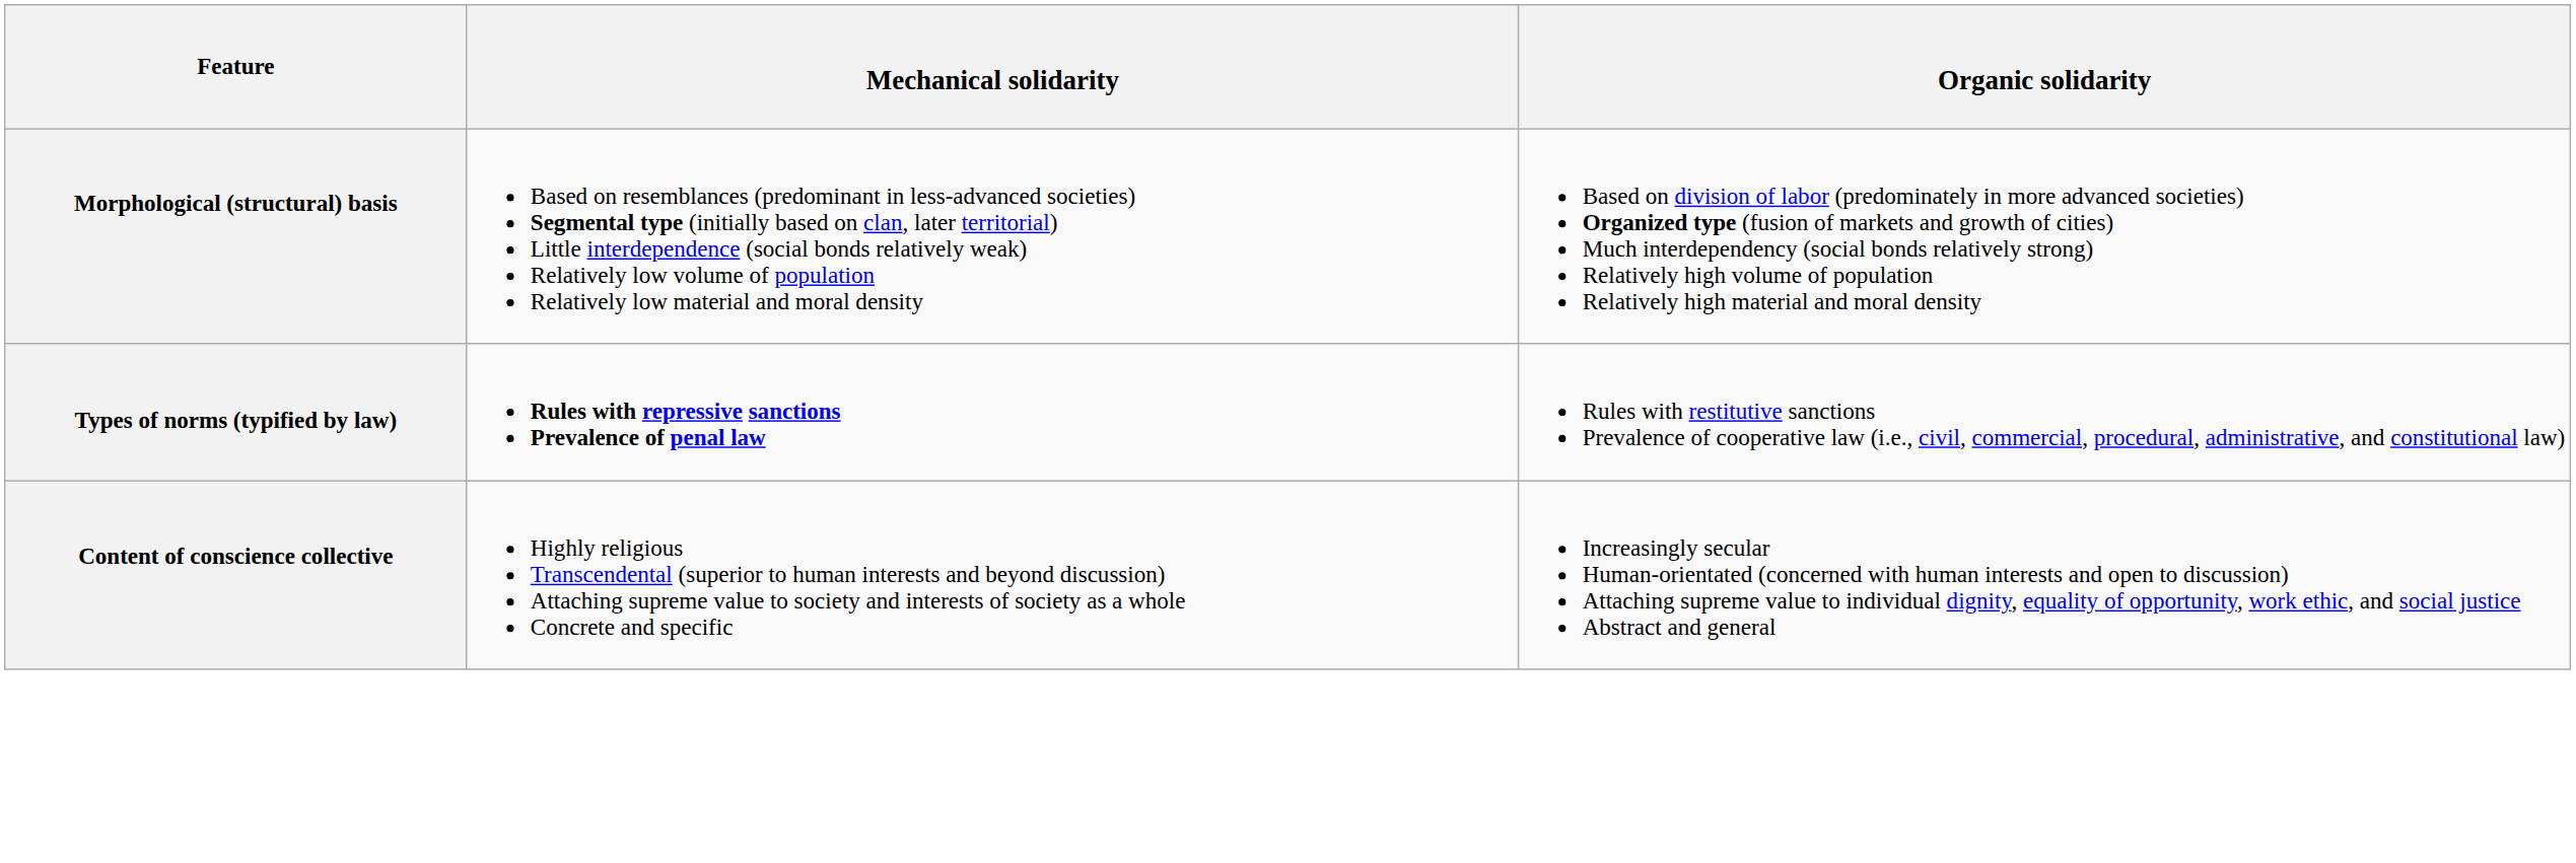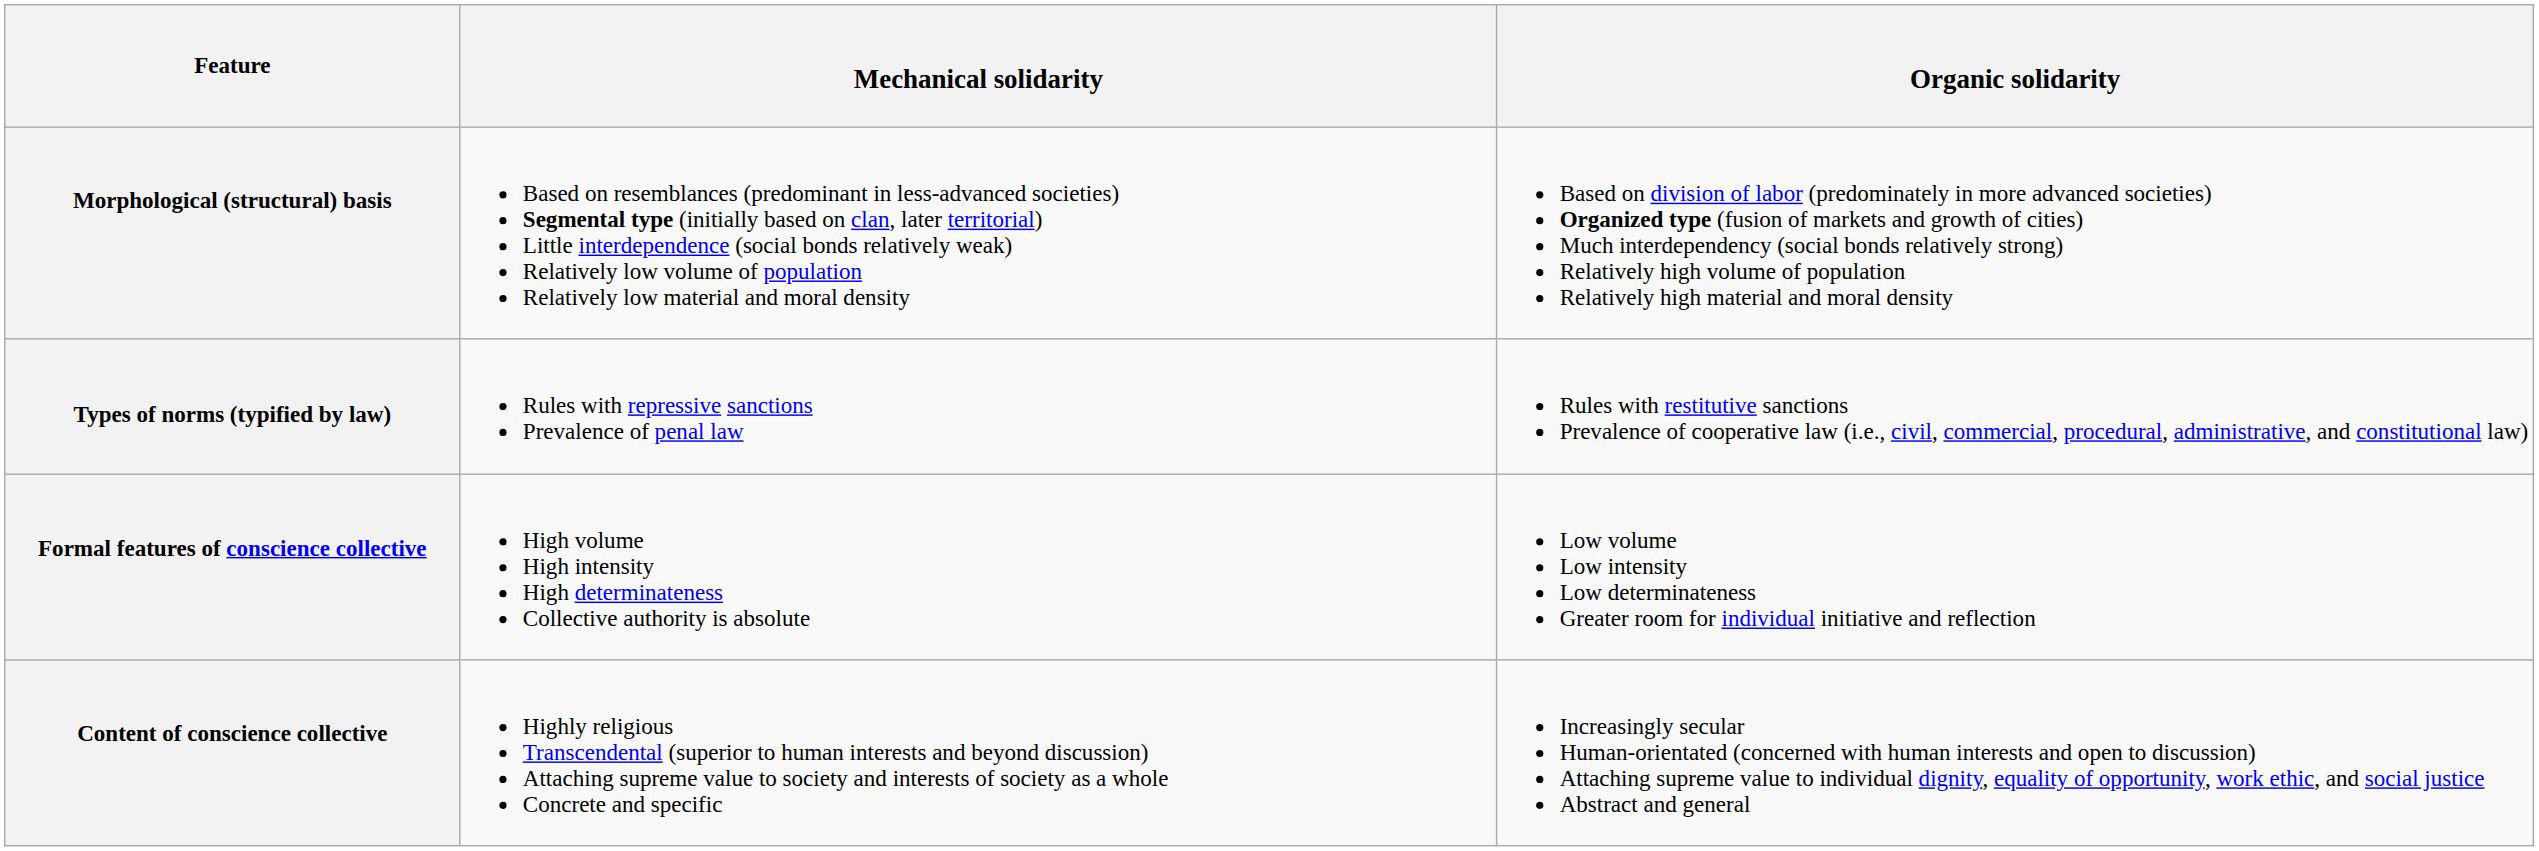Types of norms (typified by law) | Mechanical solidarity: bold -> normal
+ row: Formal features of conscience collective | High volume High intensity High determinateness Collective authority is absolute | Low volume Low intensity Low determinateness Greater room for individual initiative and reflection
